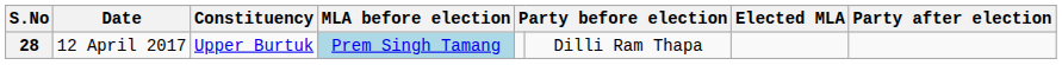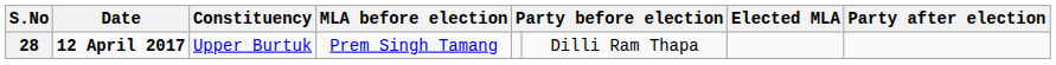28 | Date: normal -> bold
28 | MLA before election: lightblue background -> no background
